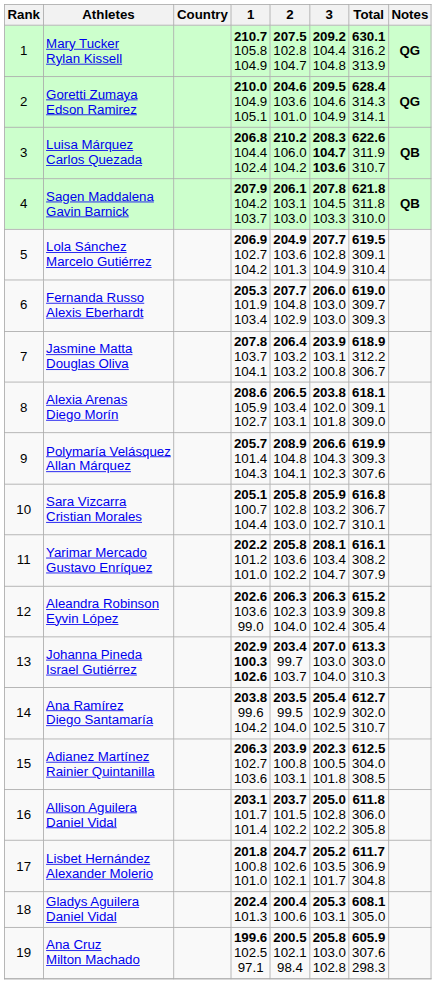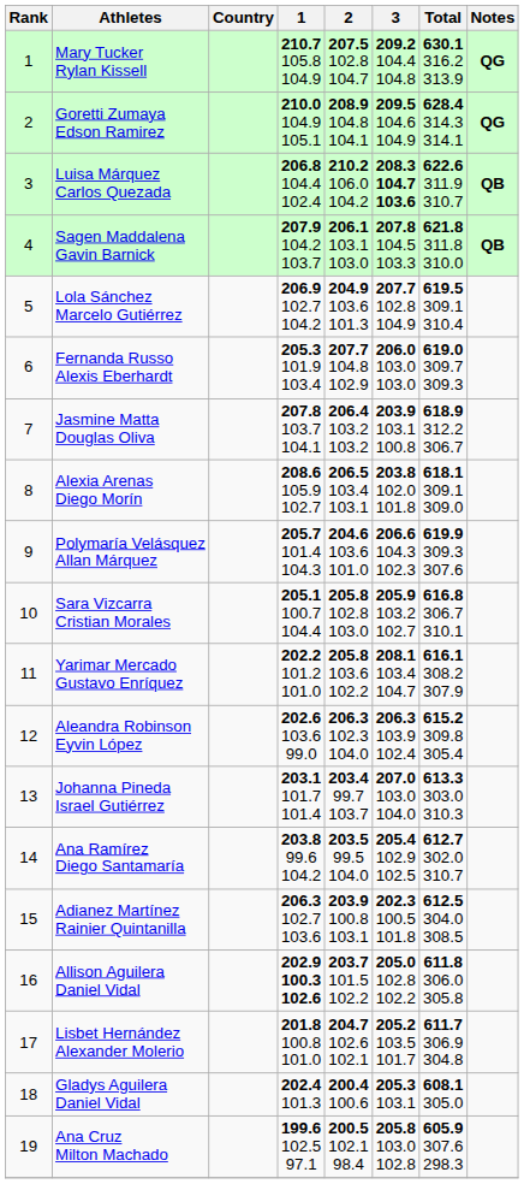Goretti Zumaya Edson Ramirez | 2: 204.6 103.6 101.0 -> 208.9 104.8 104.1
Polymaría Velásquez Allan Márquez | 2: 208.9 104.8 104.1 -> 204.6 103.6 101.0
Johanna Pineda Israel Gutiérrez | 1: 202.9 100.3 102.6 -> 203.1 101.7 101.4
Allison Aguilera Daniel Vidal | 1: 203.1 101.7 101.4 -> 202.9 100.3 102.6
